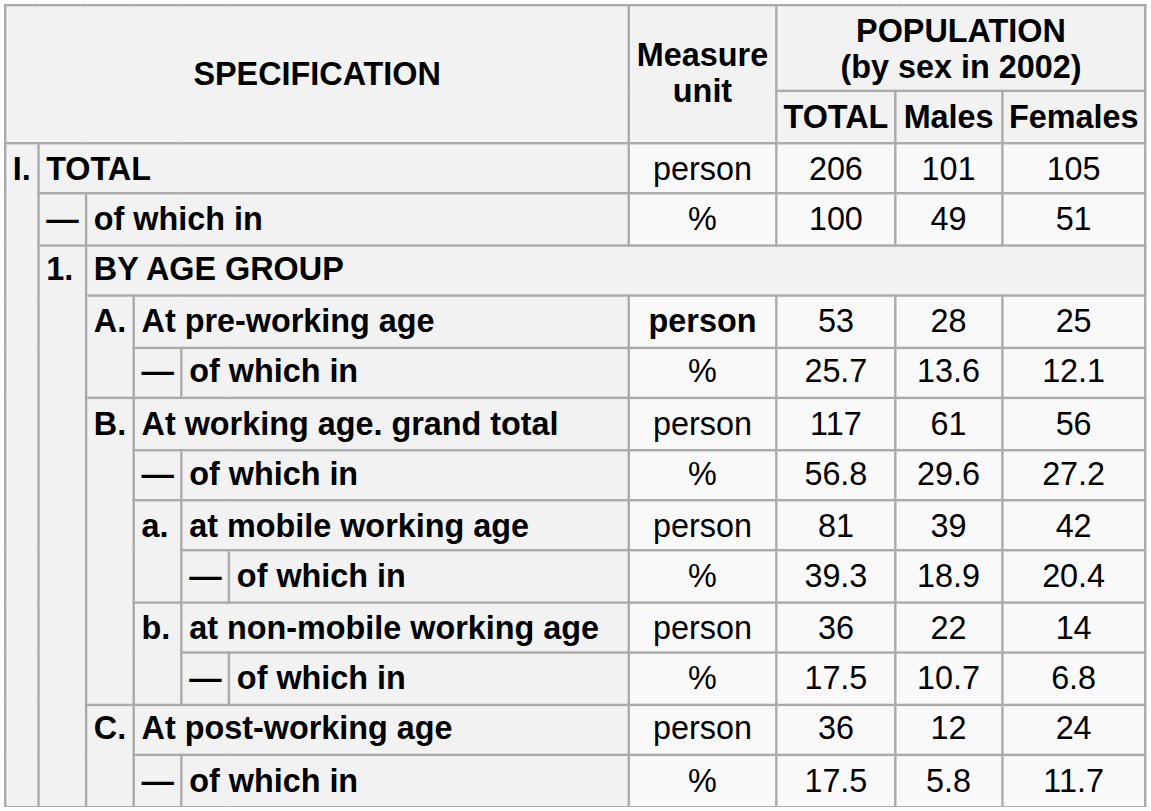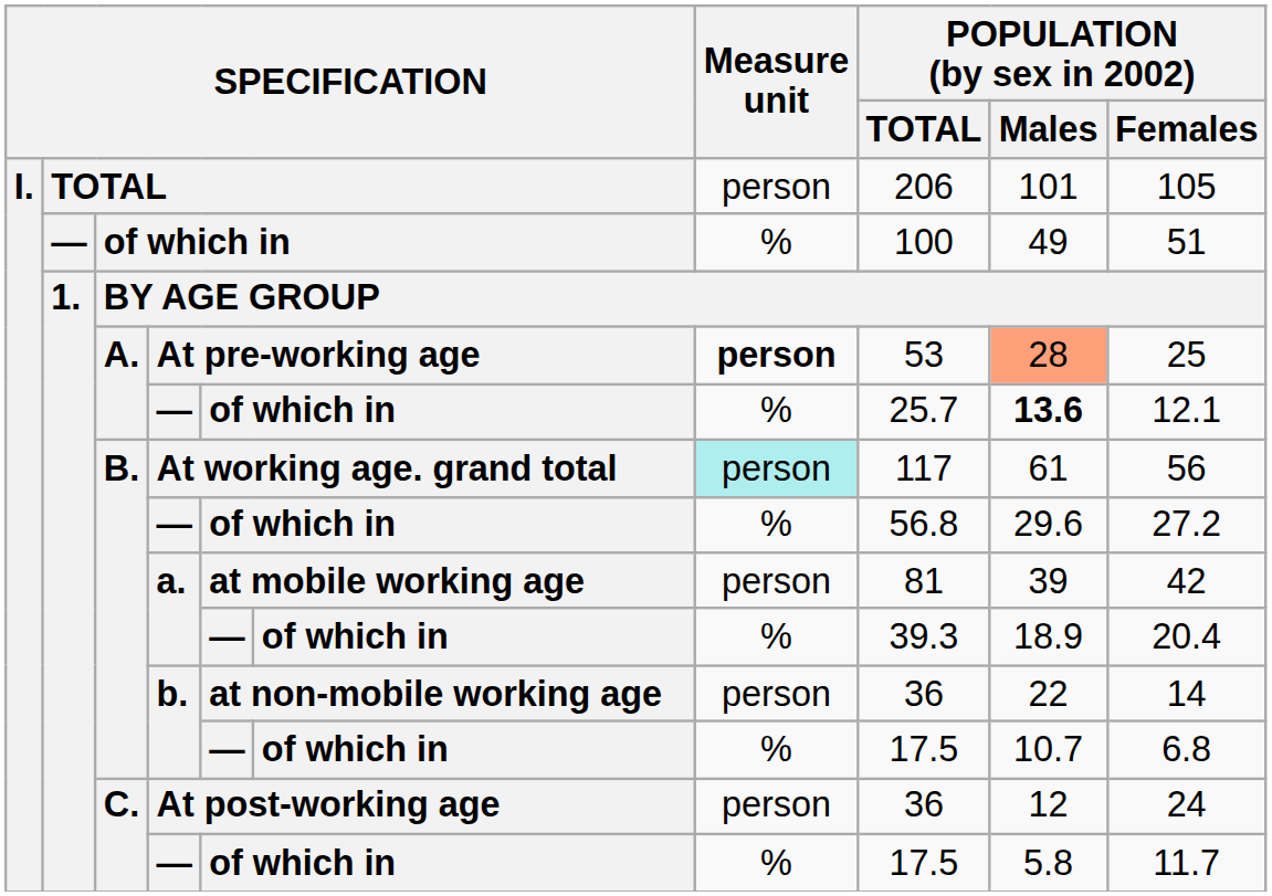At pre-working age | POPULATION (by sex in 2002) / Males: no background -> lightsalmon background
A. / — | POPULATION (by sex in 2002) / Males: normal -> bold
At working age. grand total | Measure unit: no background -> paleturquoise background
